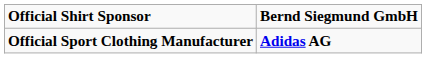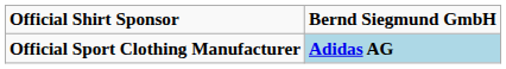Official Sport Clothing Manufacturer | Bernd Siegmund GmbH: no background -> lightblue background
